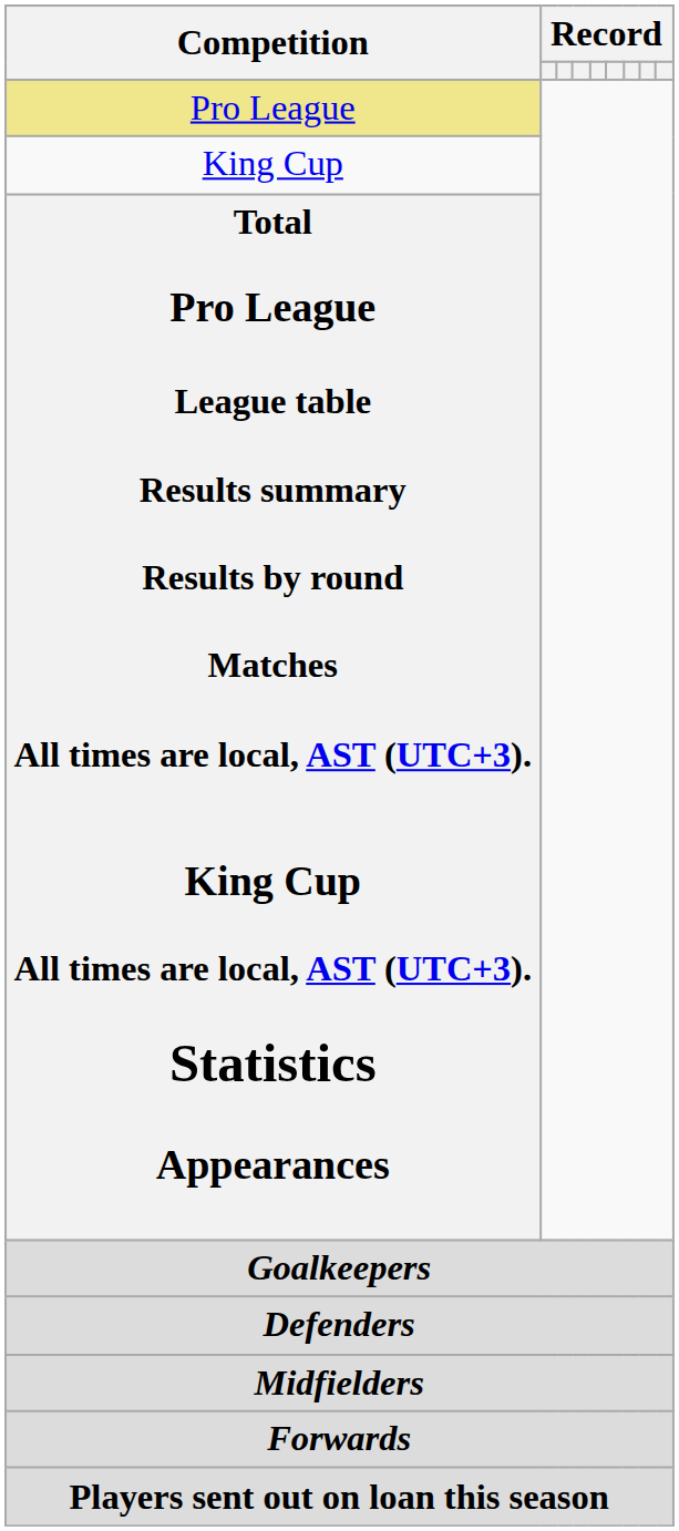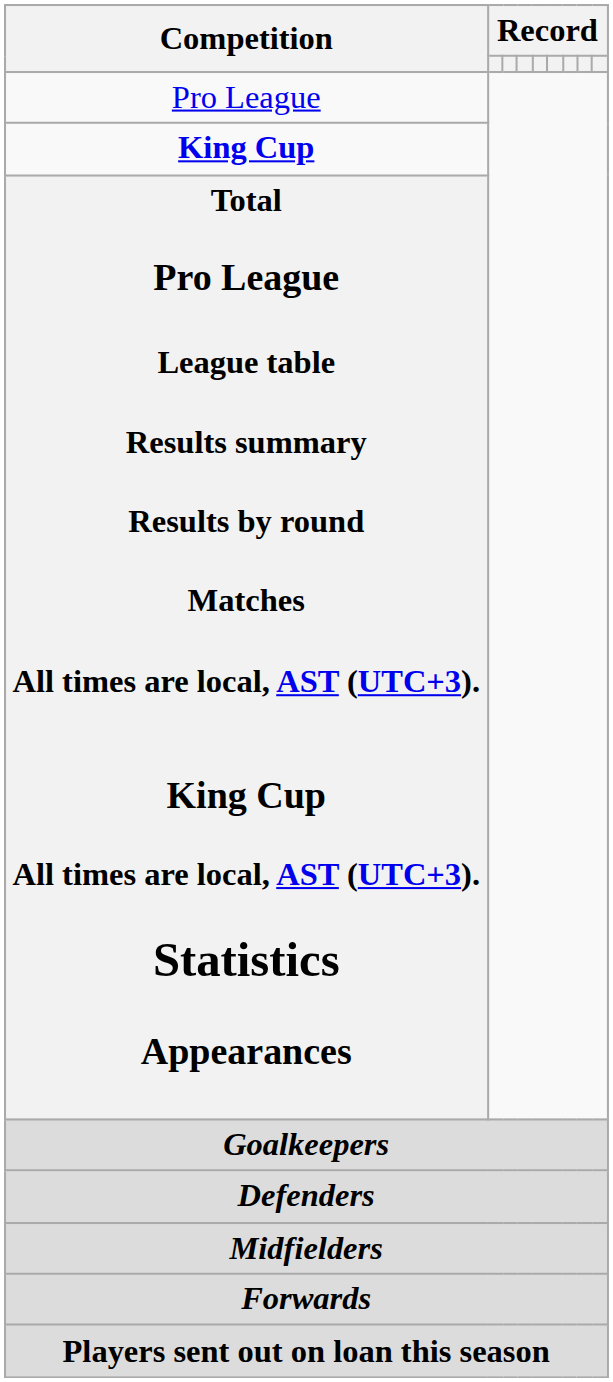Pro League | Competition: khaki background -> no background
King Cup | Competition: normal -> bold
